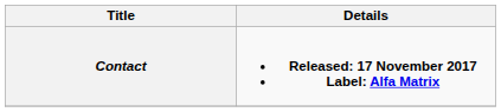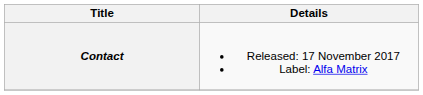Contact | Details: bold -> normal
